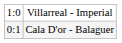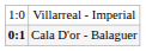Cala D'or - Balaguer | column 1: normal -> bold
